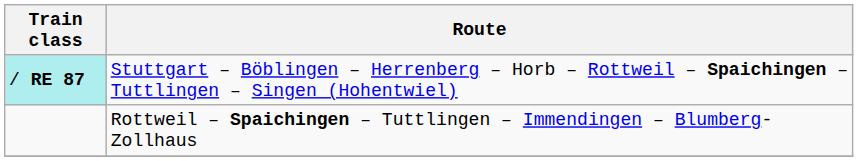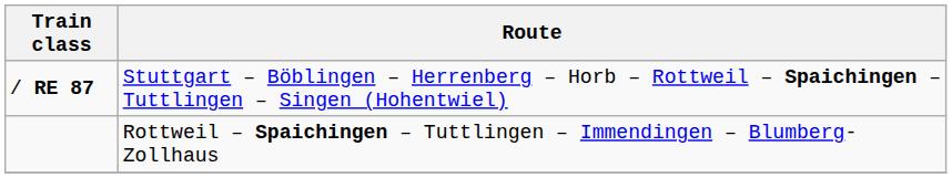row 2 | Train class: paleturquoise background -> no background
